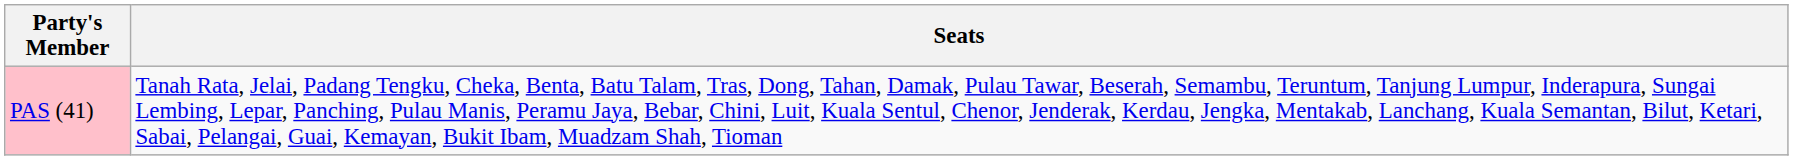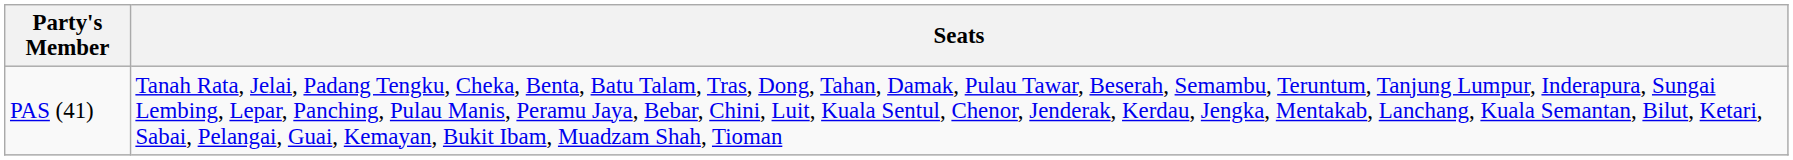PAS (41) | Party's Member: pink background -> no background
